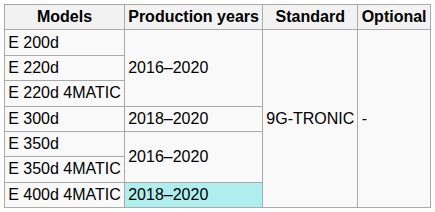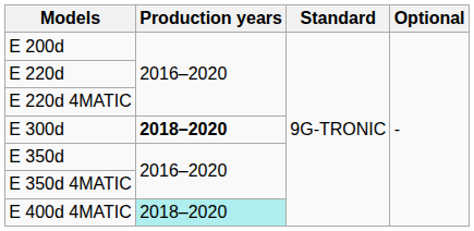E 300d | Production years: normal -> bold
